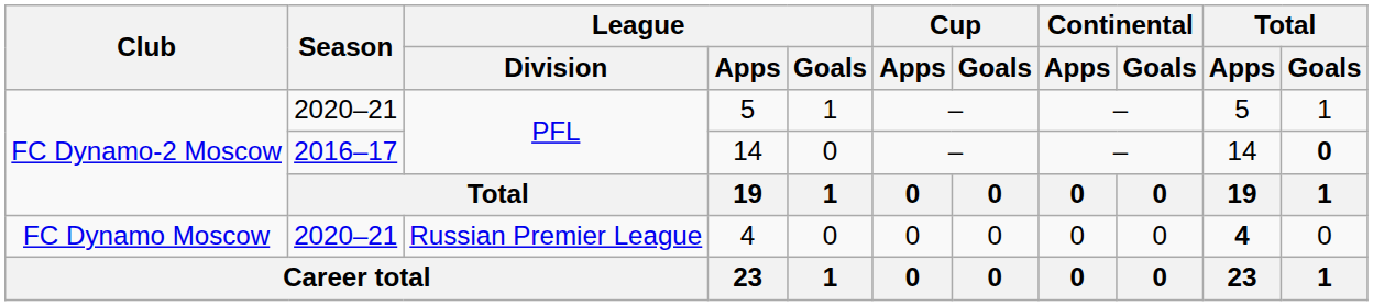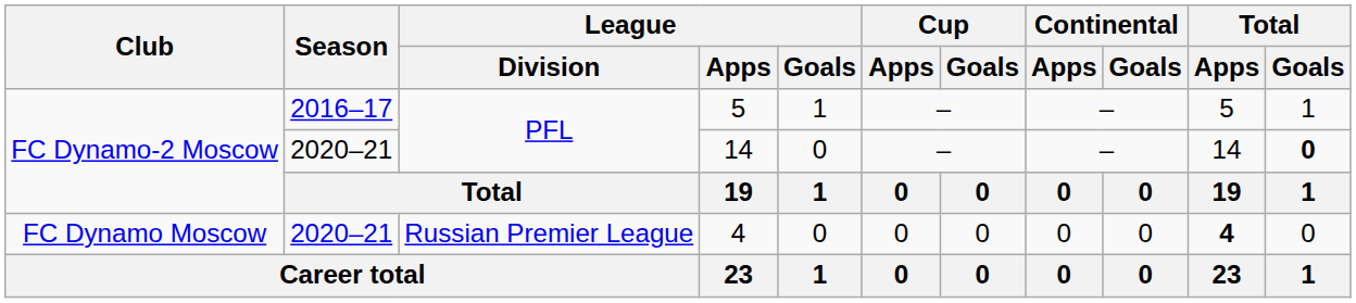row 3 | Season: 2020–21 -> 2016–17
row 4 | Season: 2016–17 -> 2020–21
